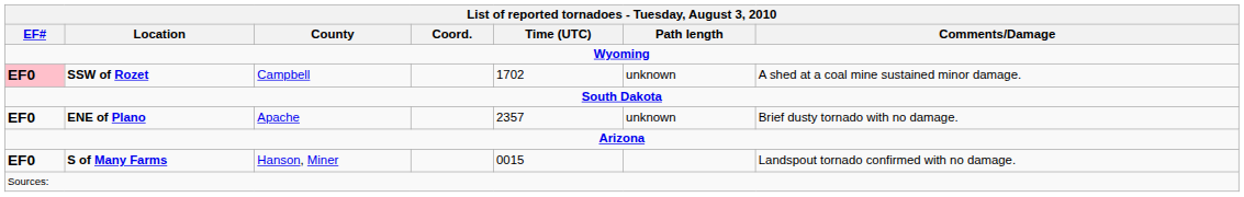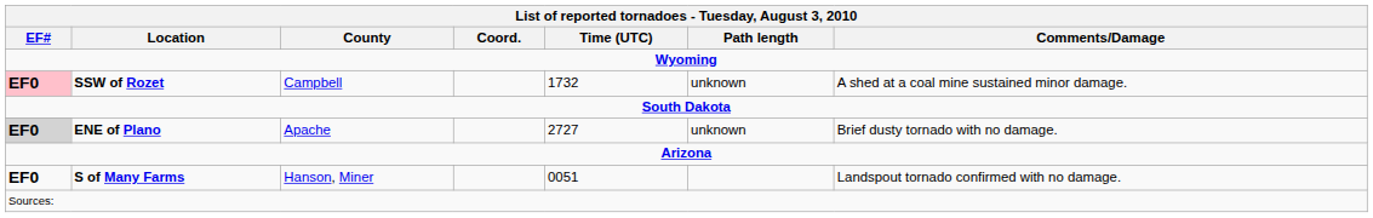SSW of Rozet | Time (UTC): 1702 -> 1732
ENE of Plano | EF#: no background -> lightgrey background
ENE of Plano | Time (UTC): 2357 -> 2727
S of Many Farms | Time (UTC): 0015 -> 0051
